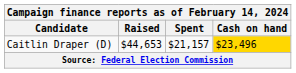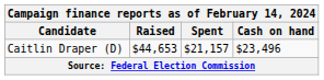Caitlin Draper (D) | Cash on hand: gold background -> no background
